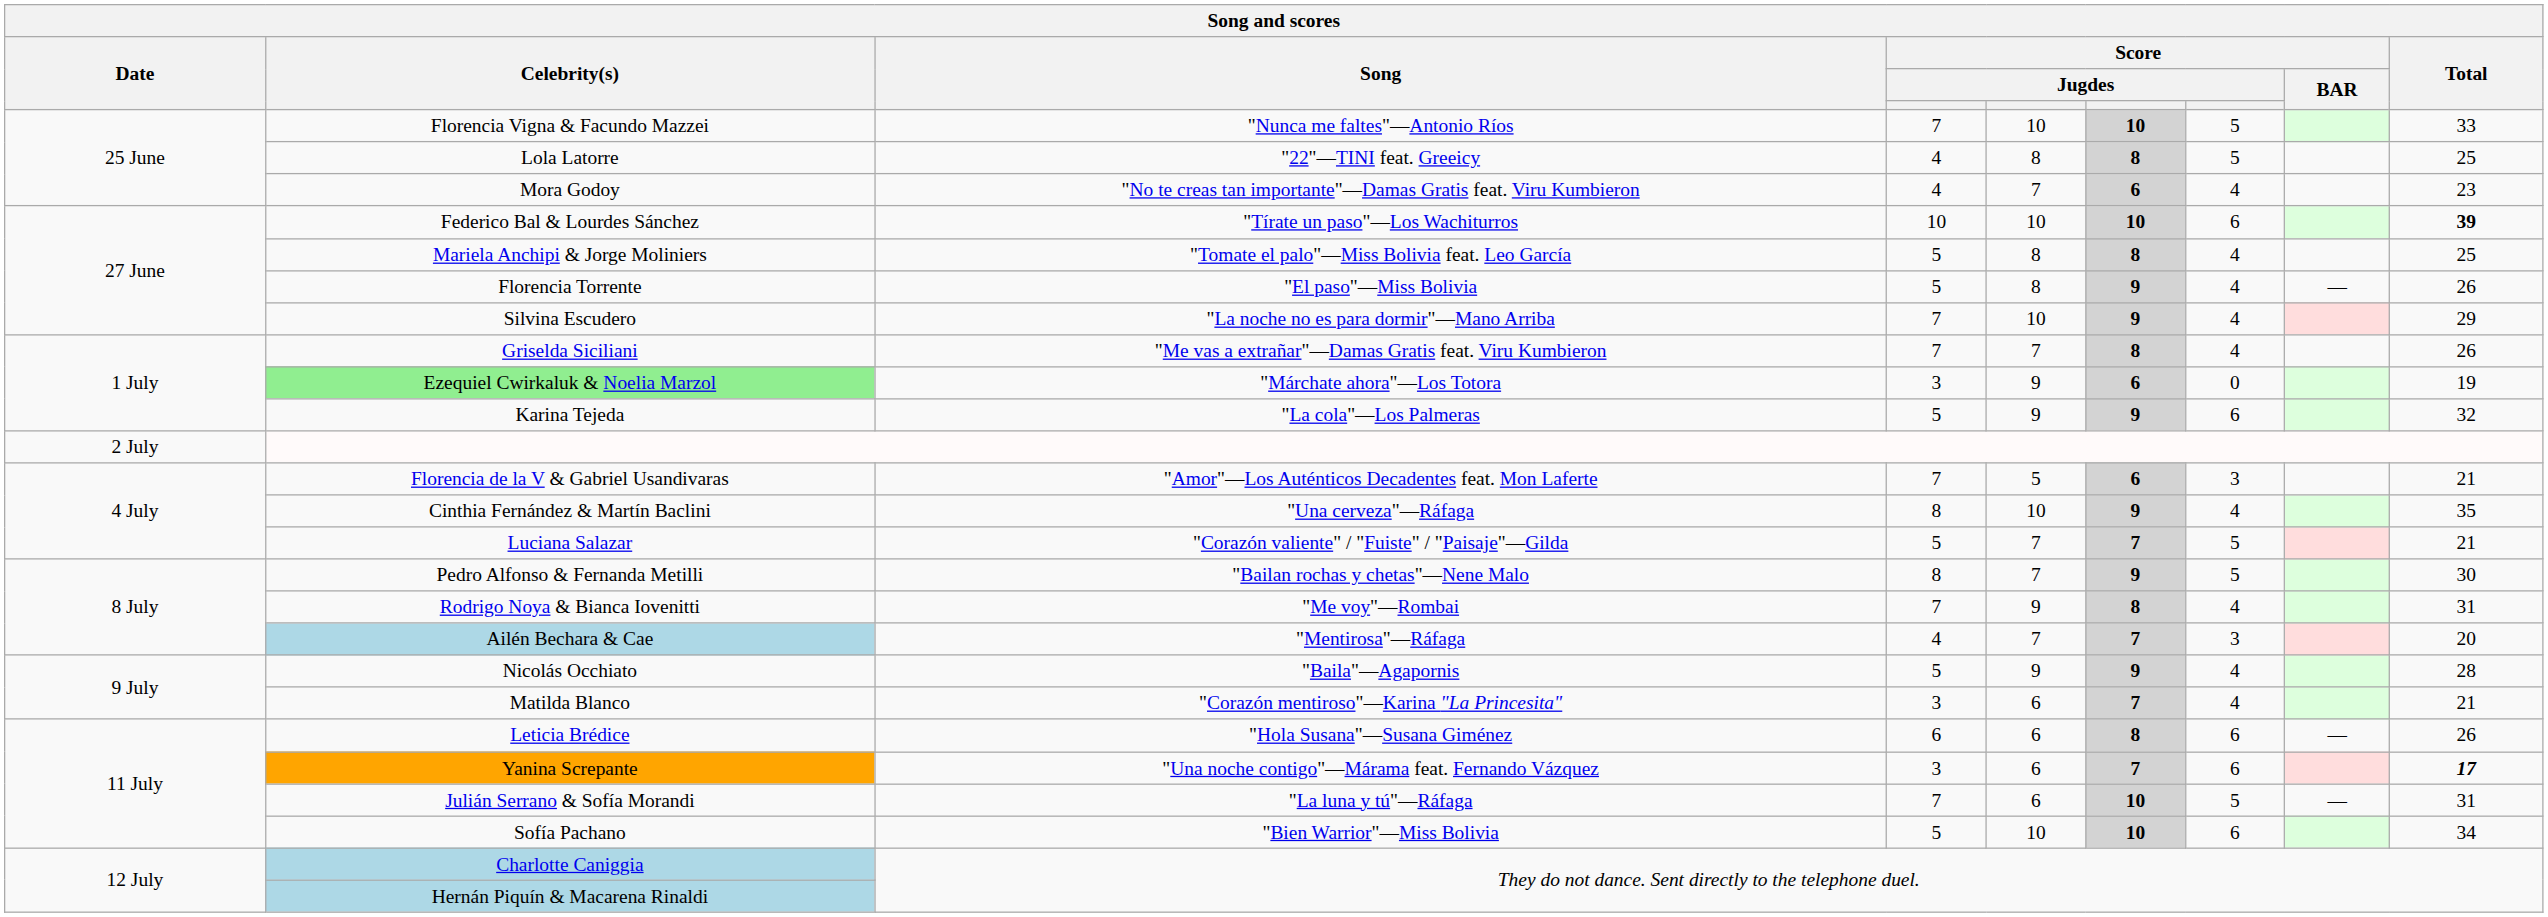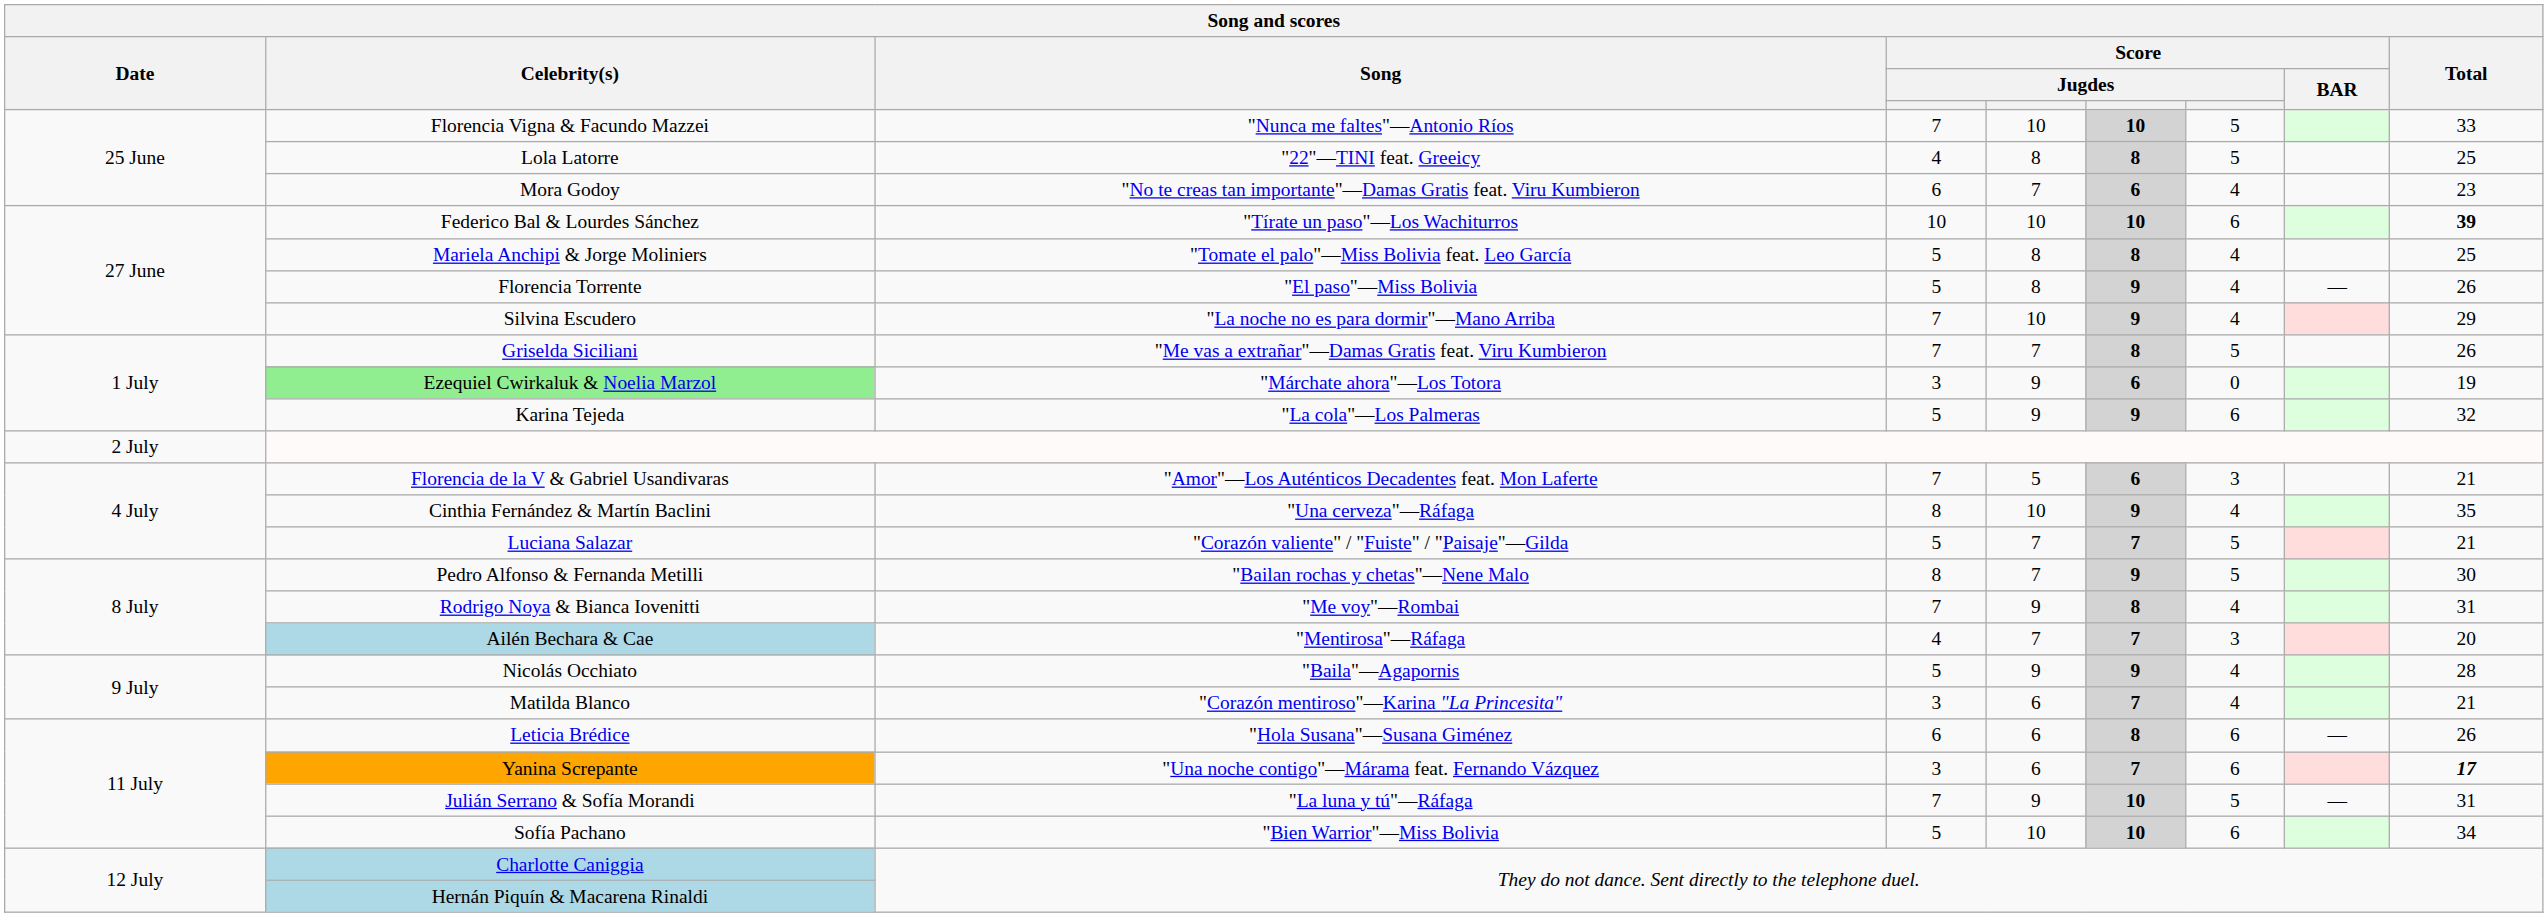Mora Godoy | column 4: 4 -> 6
Griselda Siciliani | column 7: 4 -> 5
Julián Serrano & Sofía Morandi | column 5: 6 -> 9
